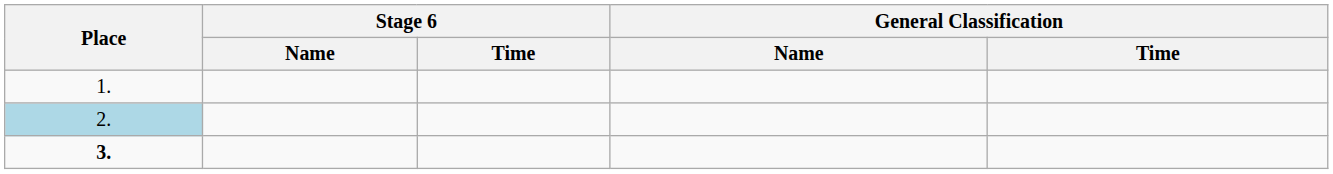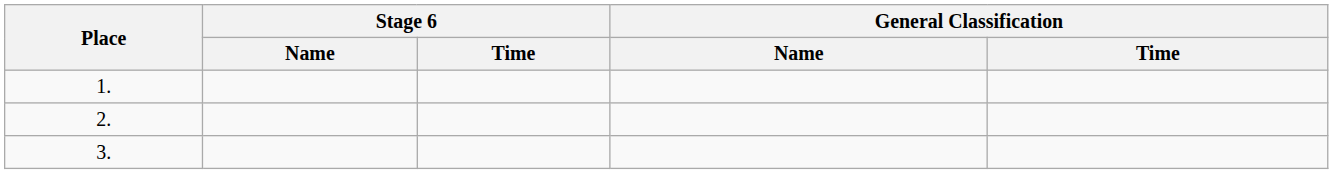2. | Place: lightblue background -> no background
3. | Place: bold -> normal
